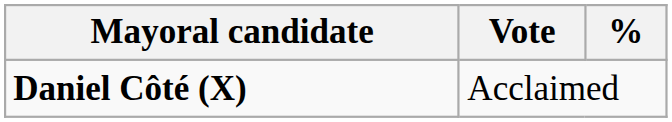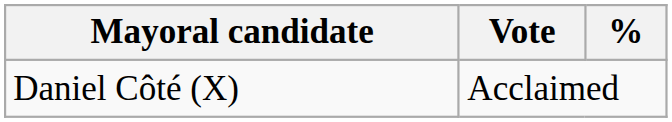Daniel Côté (X) | Mayoral candidate: bold -> normal
